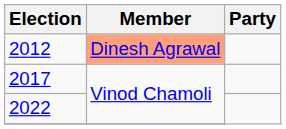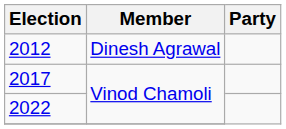2012 | Member: lightsalmon background -> no background
